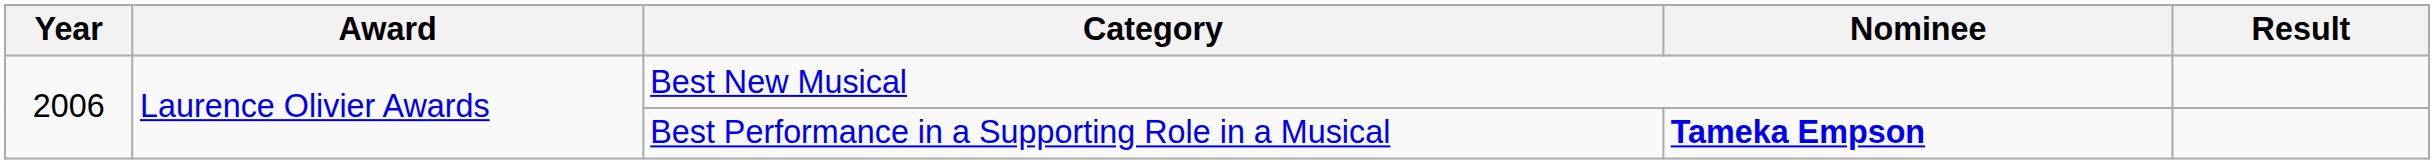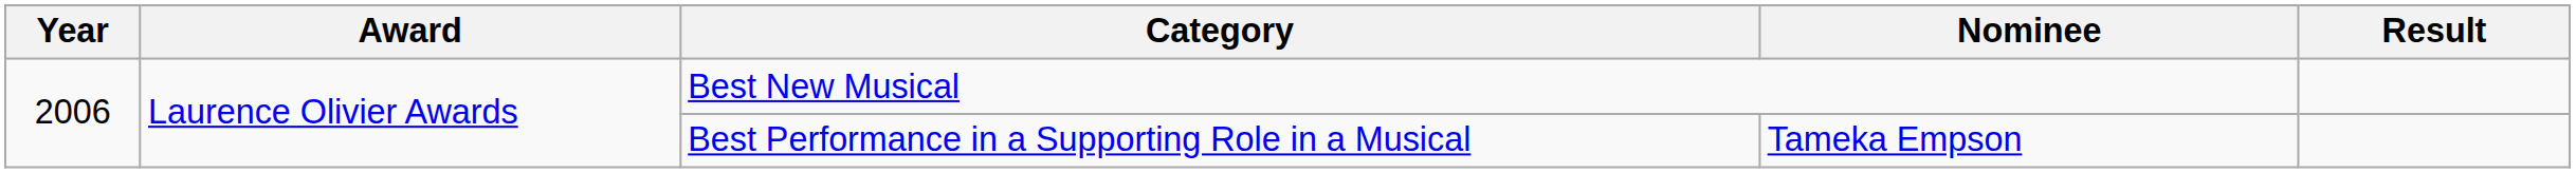Best Performance in a Supporting Role in a Musical | Nominee: bold -> normal
